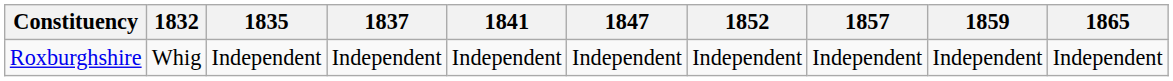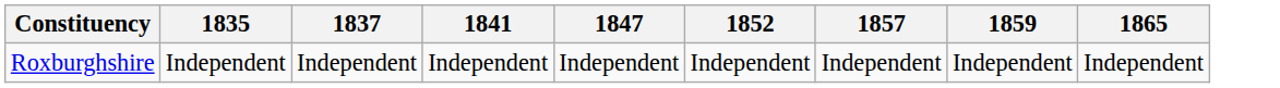- column: 1832 | Whig
